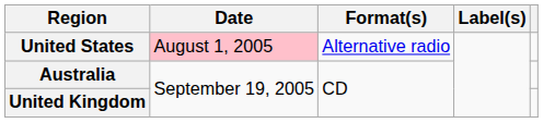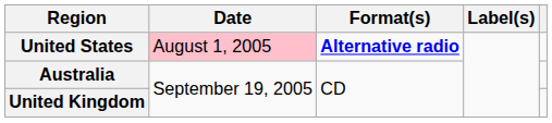United States | Format(s): normal -> bold
